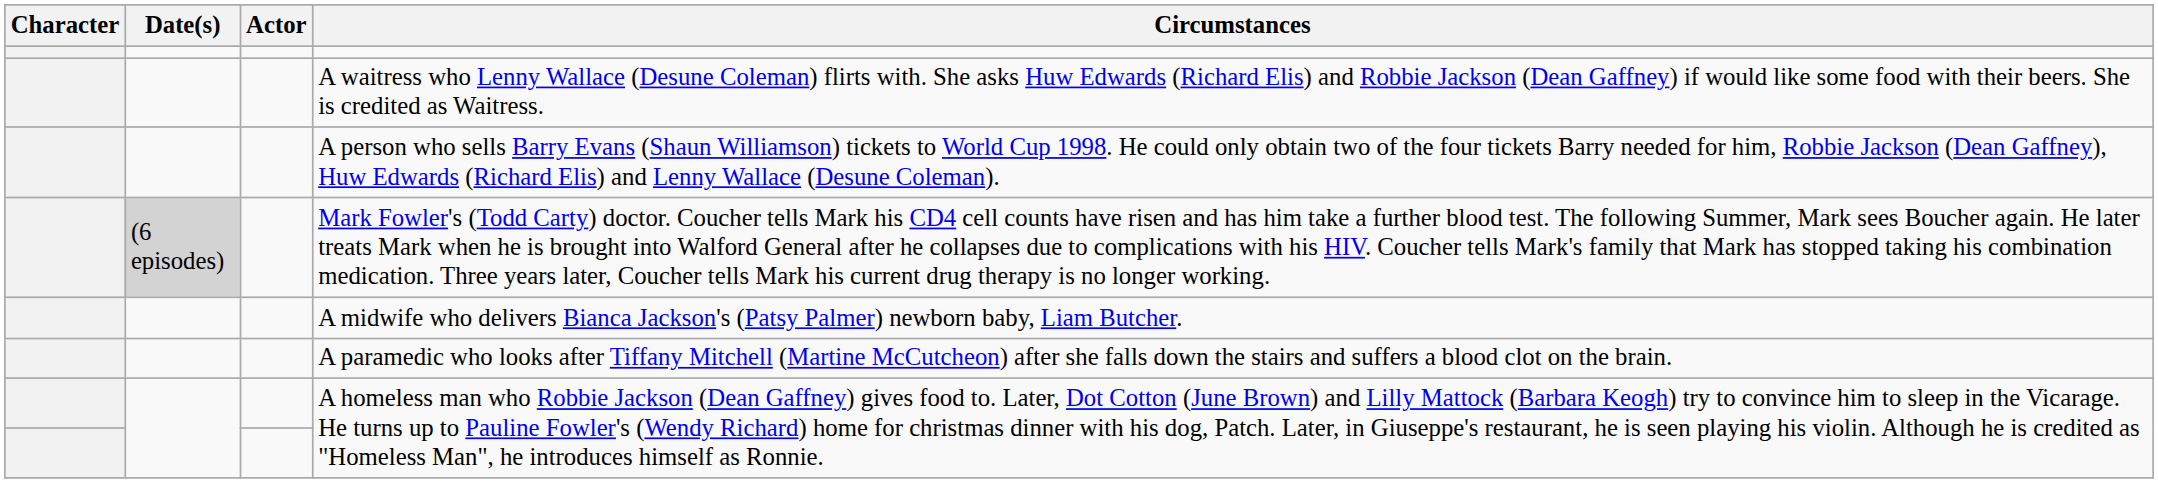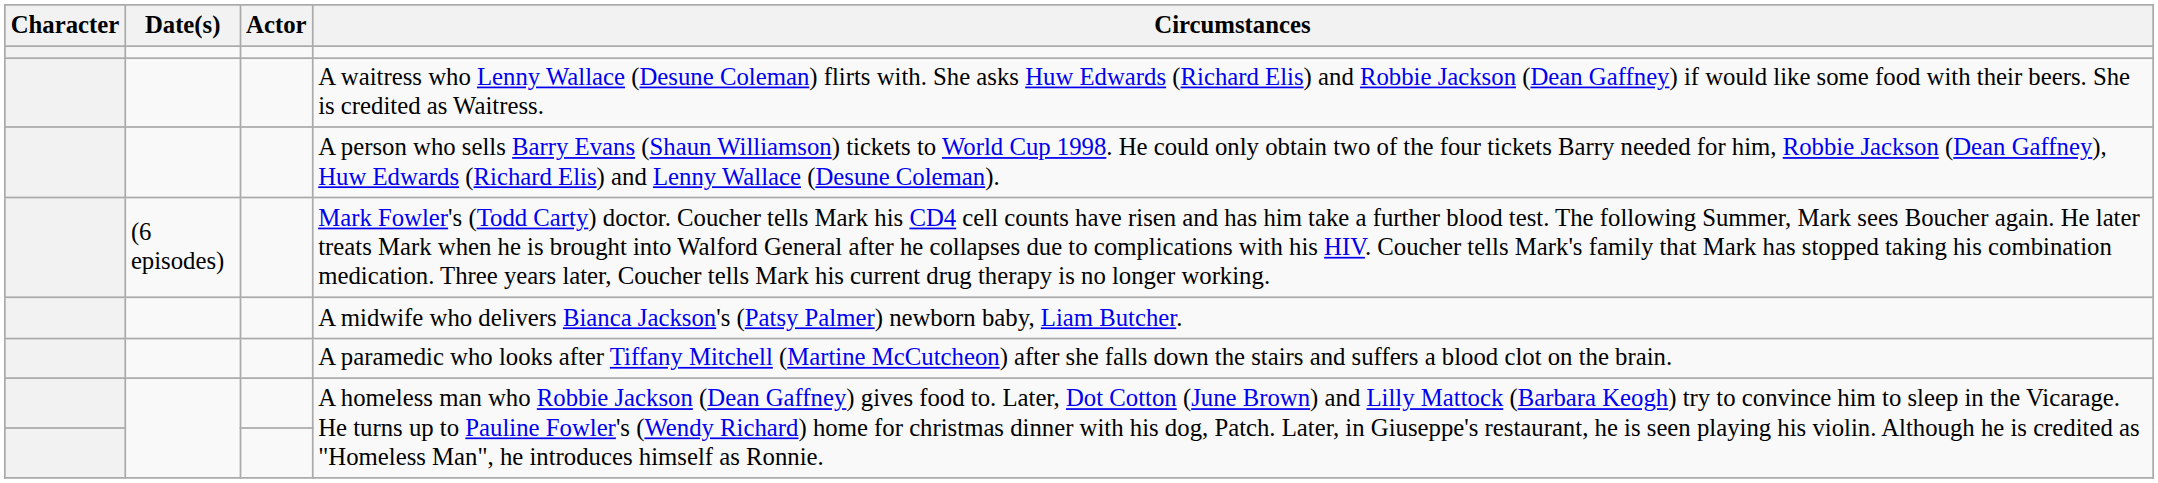row 5 | Date(s): lightgrey background -> no background
